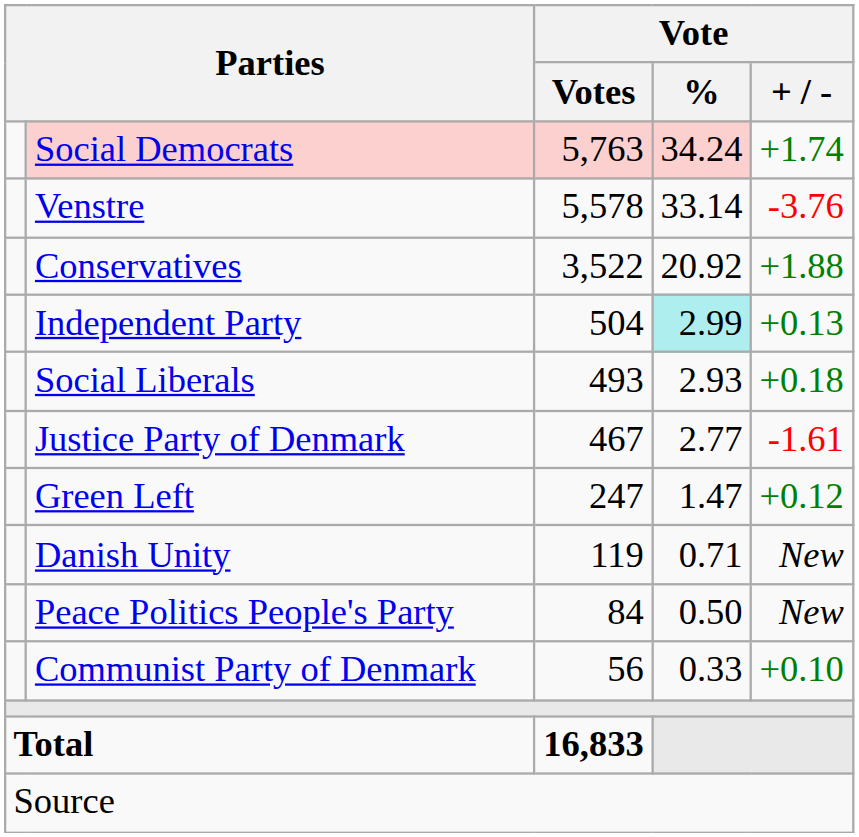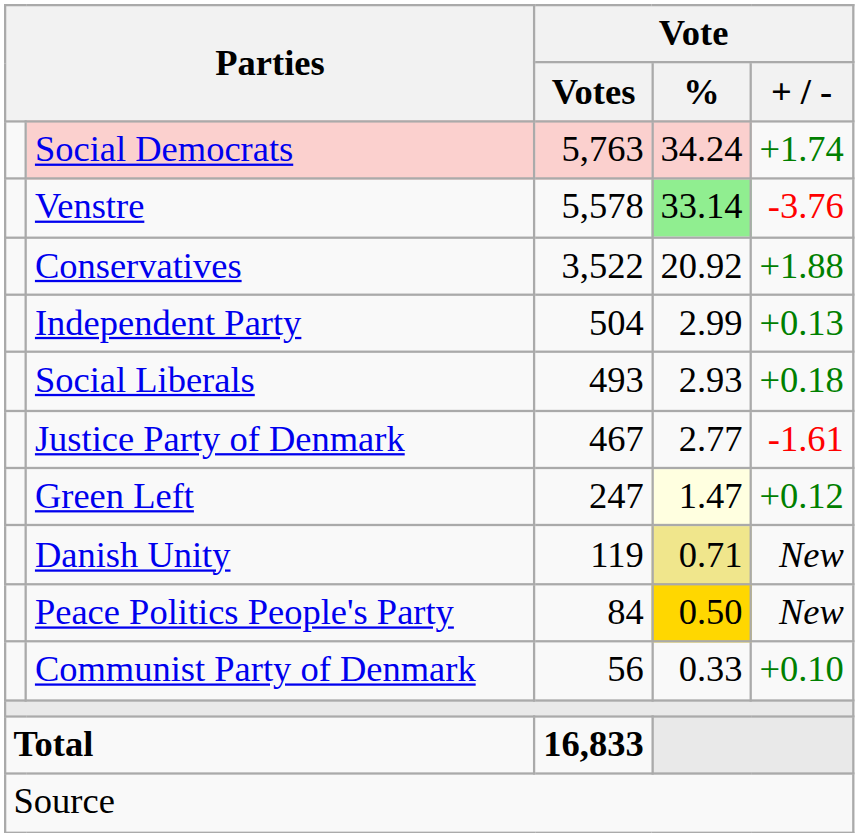Venstre | Vote / %: no background -> lightgreen background
Independent Party | Vote / %: paleturquoise background -> no background
Green Left | Vote / %: no background -> lightyellow background
Danish Unity | Vote / %: no background -> khaki background
Peace Politics People's Party | Vote / %: no background -> gold background
